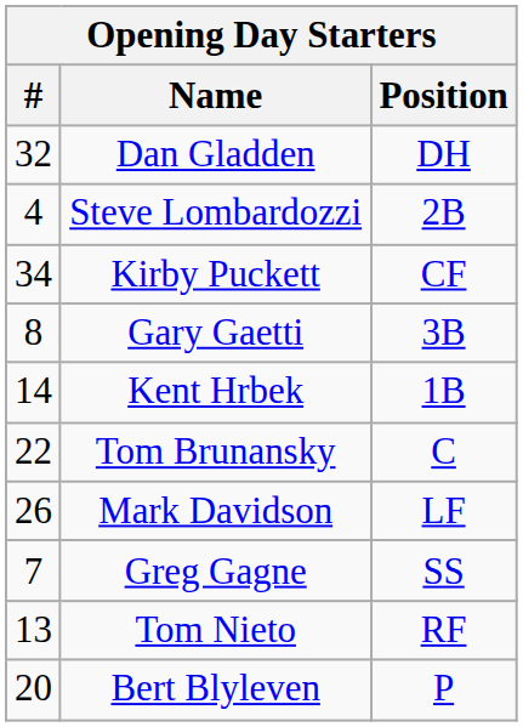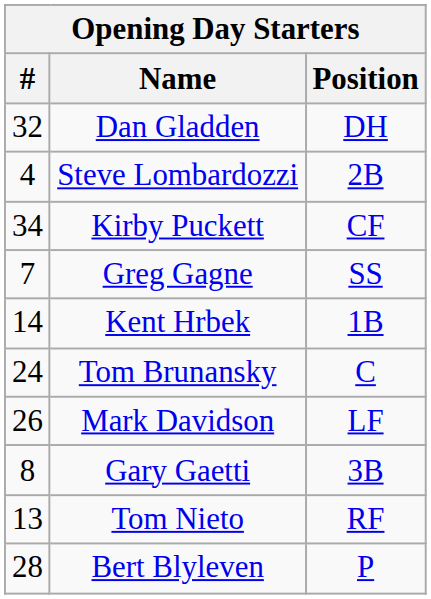rows swapped: Gary Gaetti <-> Greg Gagne
Tom Brunansky | #: 22 -> 24
Bert Blyleven | #: 20 -> 28
